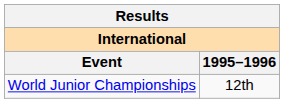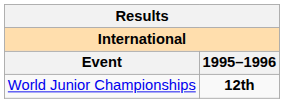World Junior Championships | 1995–1996: normal -> bold
